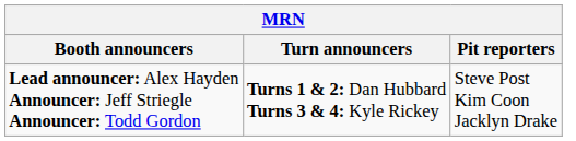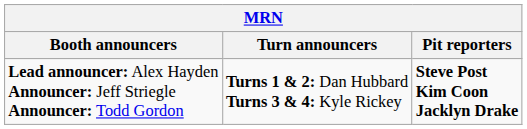row 3 | Pit reporters: normal -> bold
